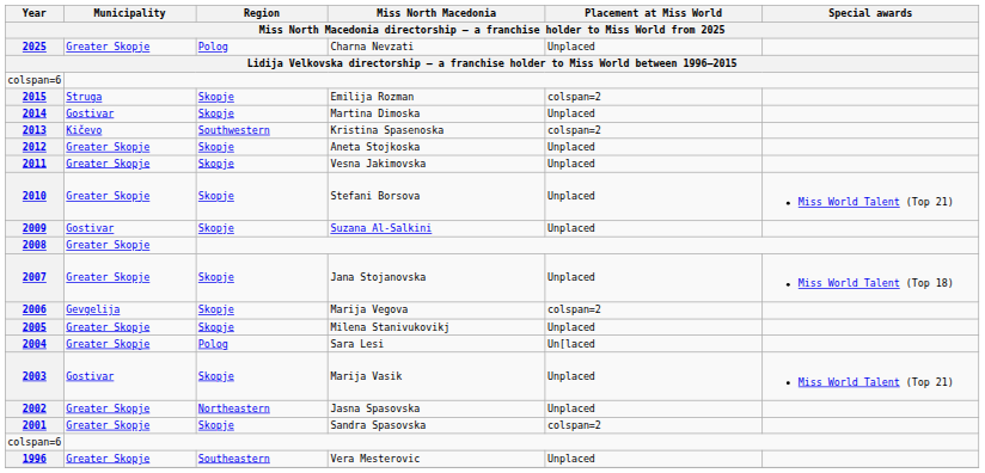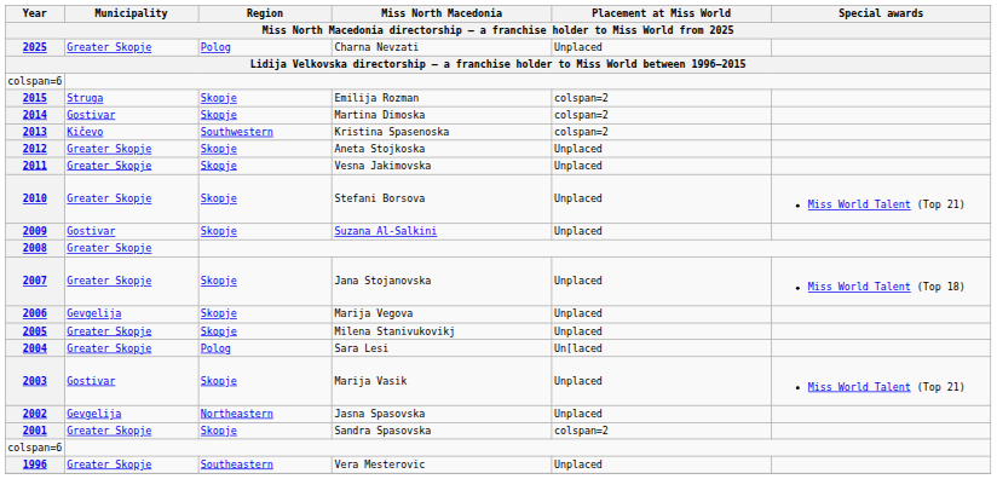2014 | Placement at Miss World: Unplaced -> colspan=2
2006 | Placement at Miss World: colspan=2 -> Unplaced
2002 | Municipality: Greater Skopje -> Gevgelija
